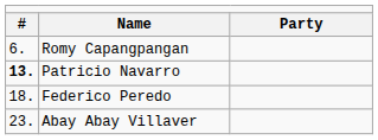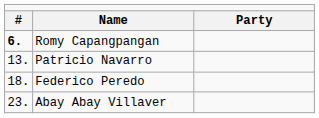Romy Capangpangan | column 1: normal -> bold
Patricio Navarro | column 1: bold -> normal
